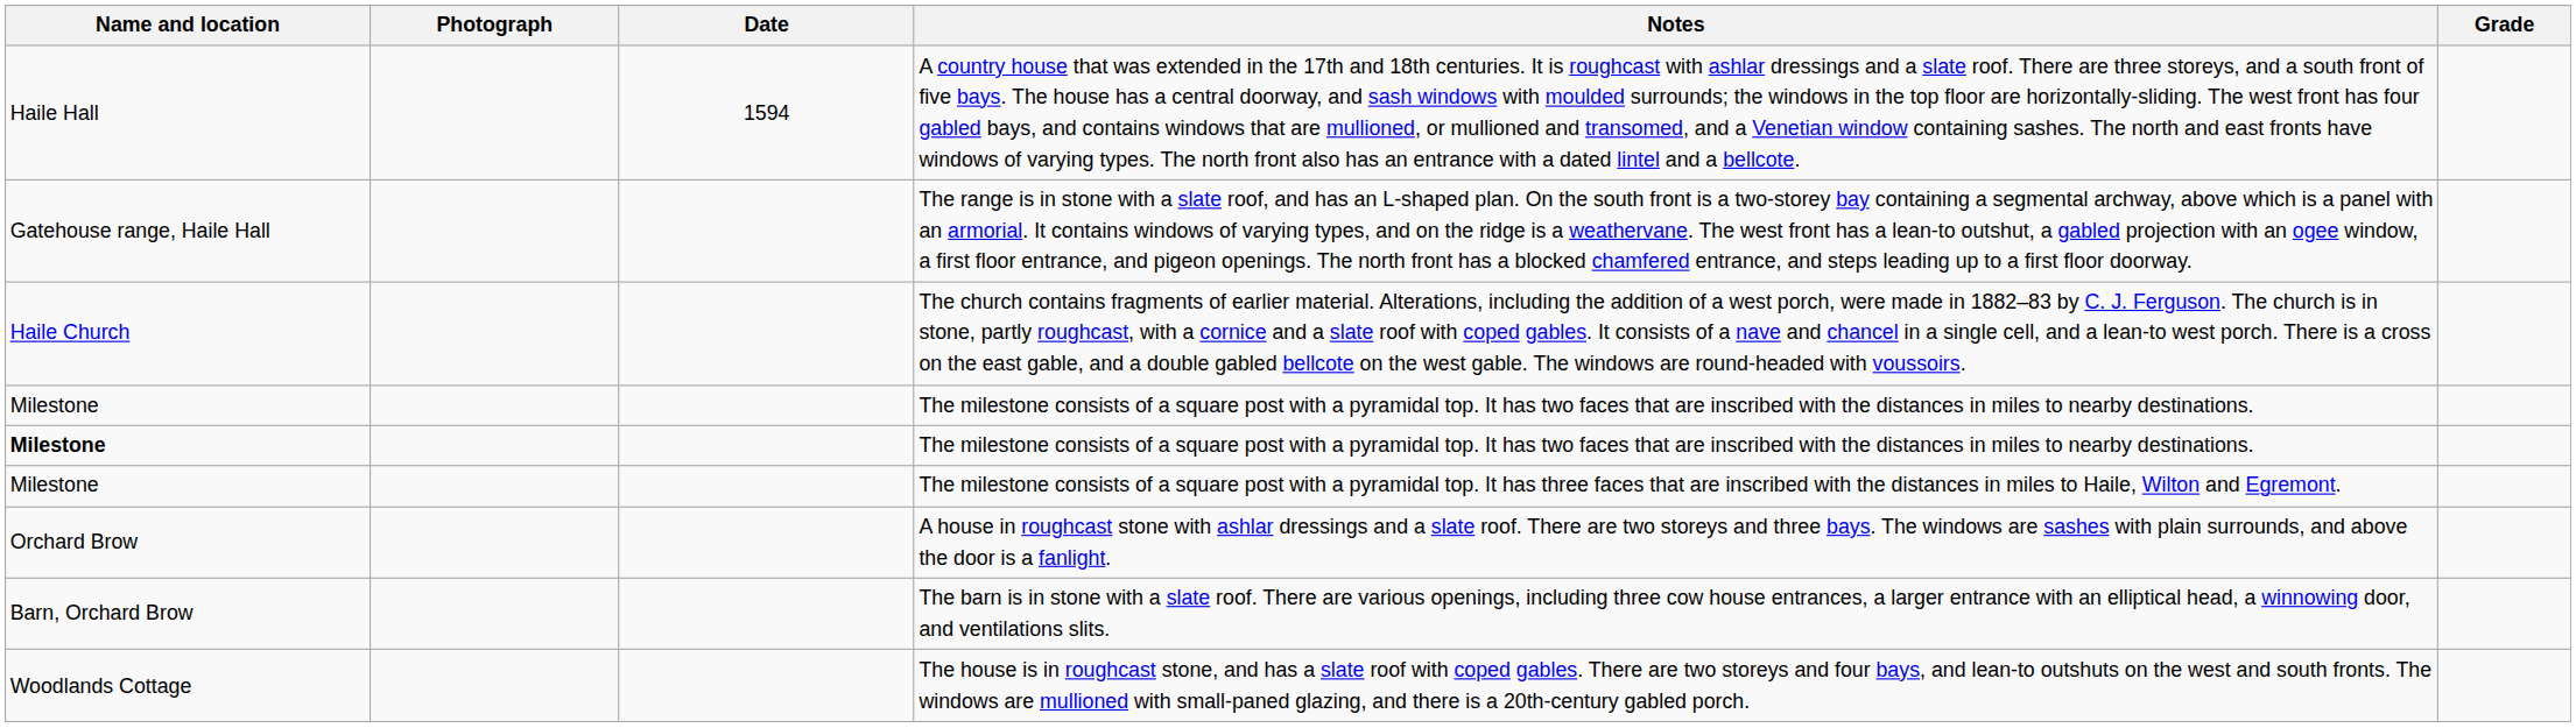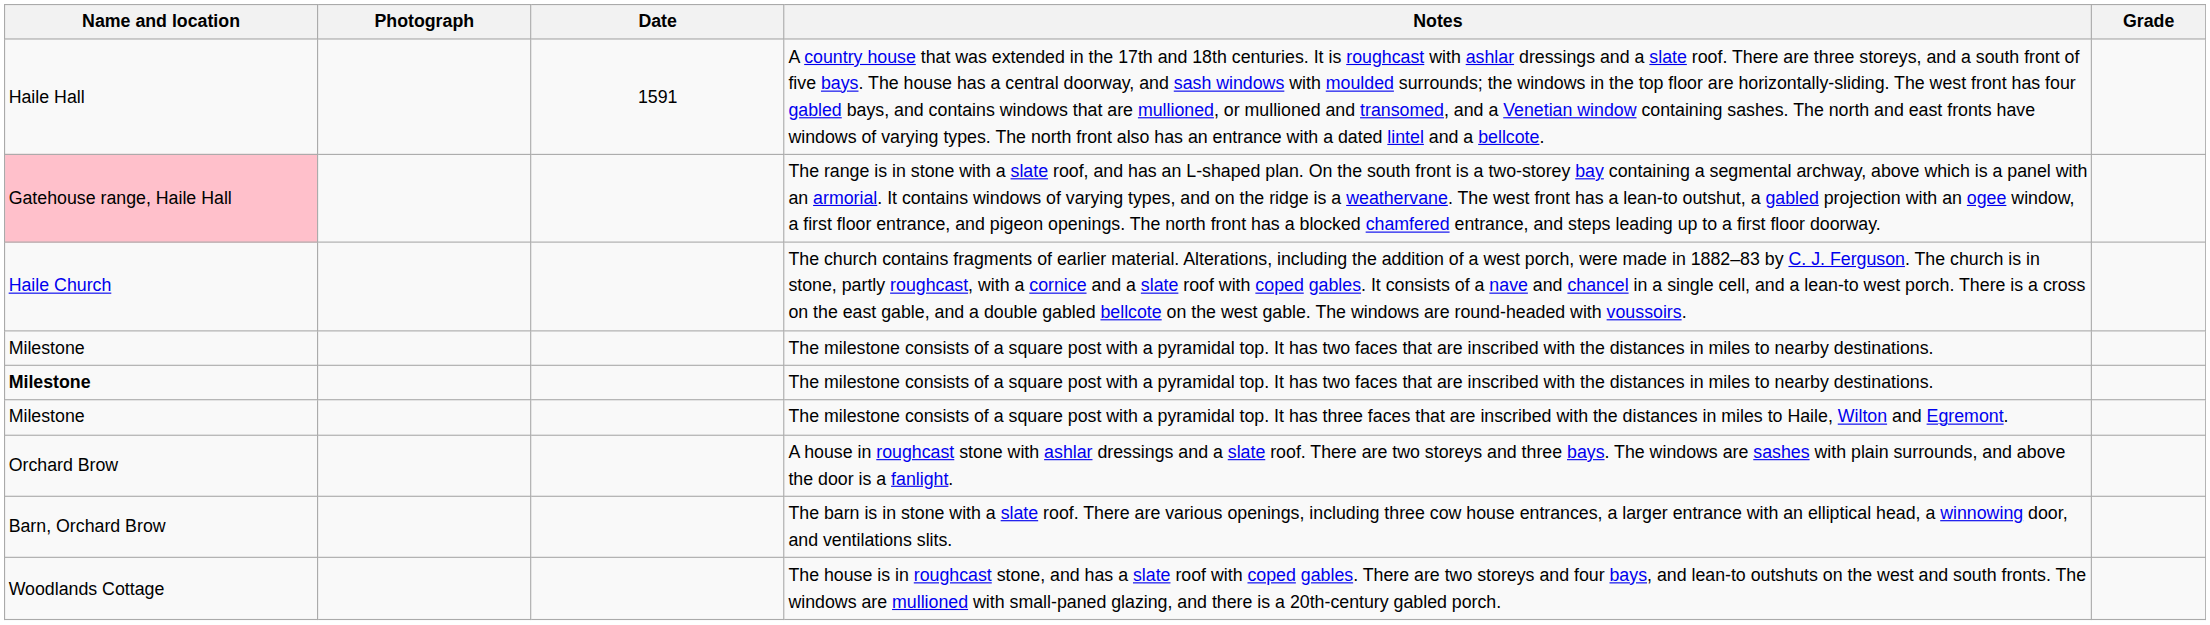row 2 | Date: 1594 -> 1591
row 3 | Name and location: no background -> pink background
